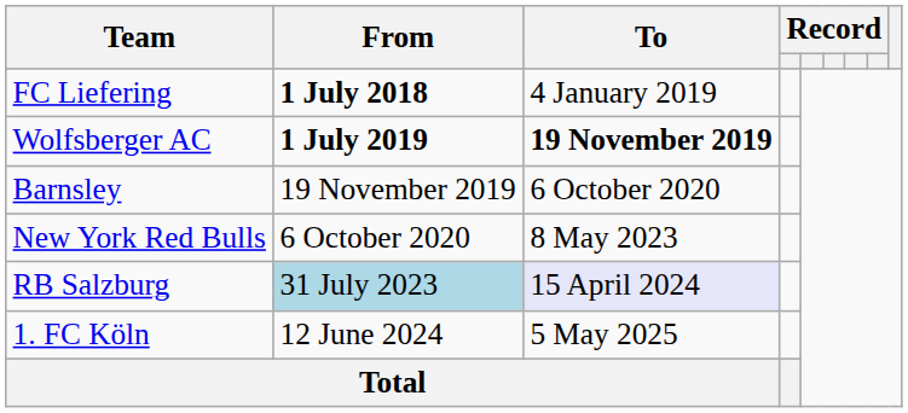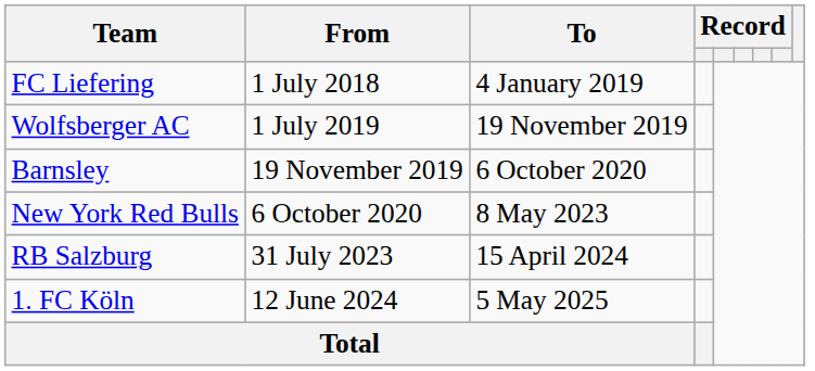FC Liefering | From: bold -> normal
Wolfsberger AC | From: bold -> normal
Wolfsberger AC | To: bold -> normal
RB Salzburg | From: lightblue background -> no background
RB Salzburg | To: lavender background -> no background
